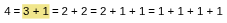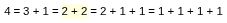4 | column 3: khaki background -> no background
4 | column 5: no background -> lightyellow background
